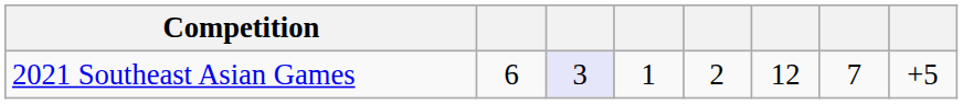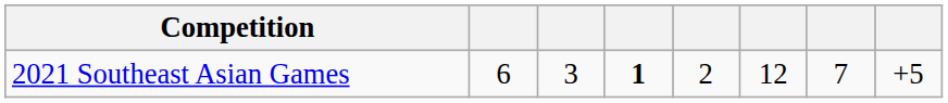2021 Southeast Asian Games | column 3: lavender background -> no background
2021 Southeast Asian Games | column 4: normal -> bold
